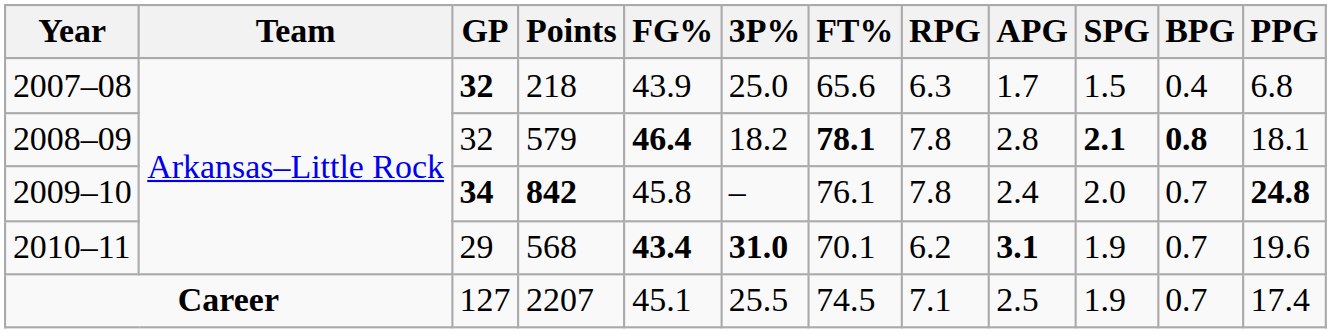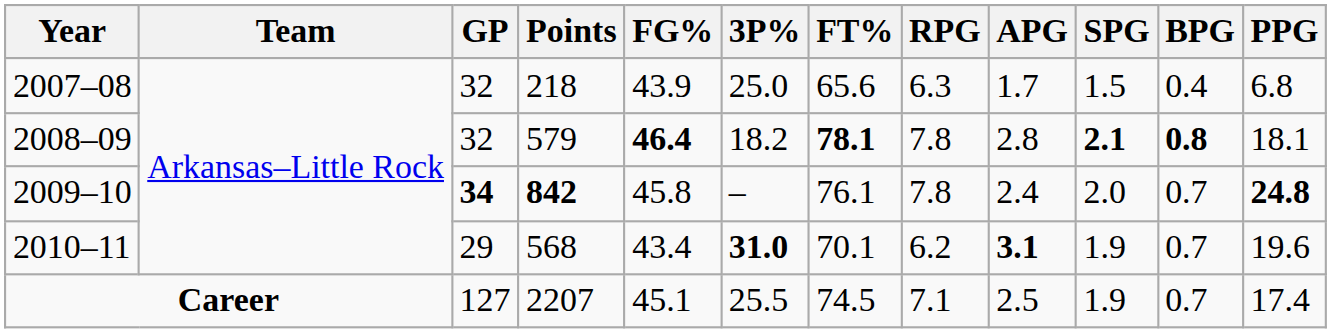2007–08 | GP: bold -> normal
2010–11 | FG%: bold -> normal
